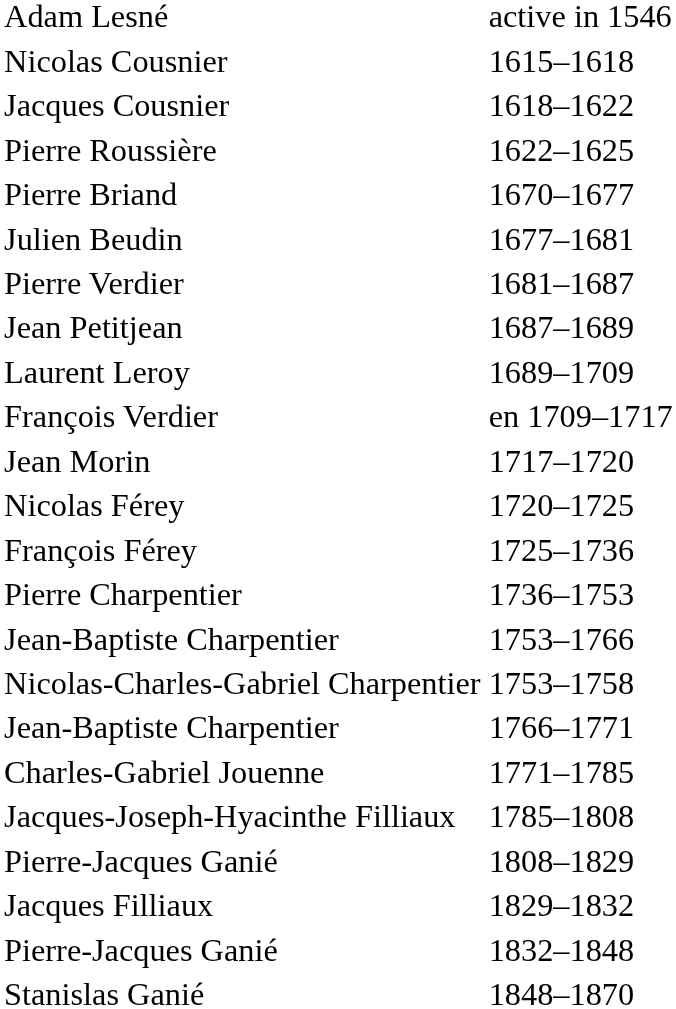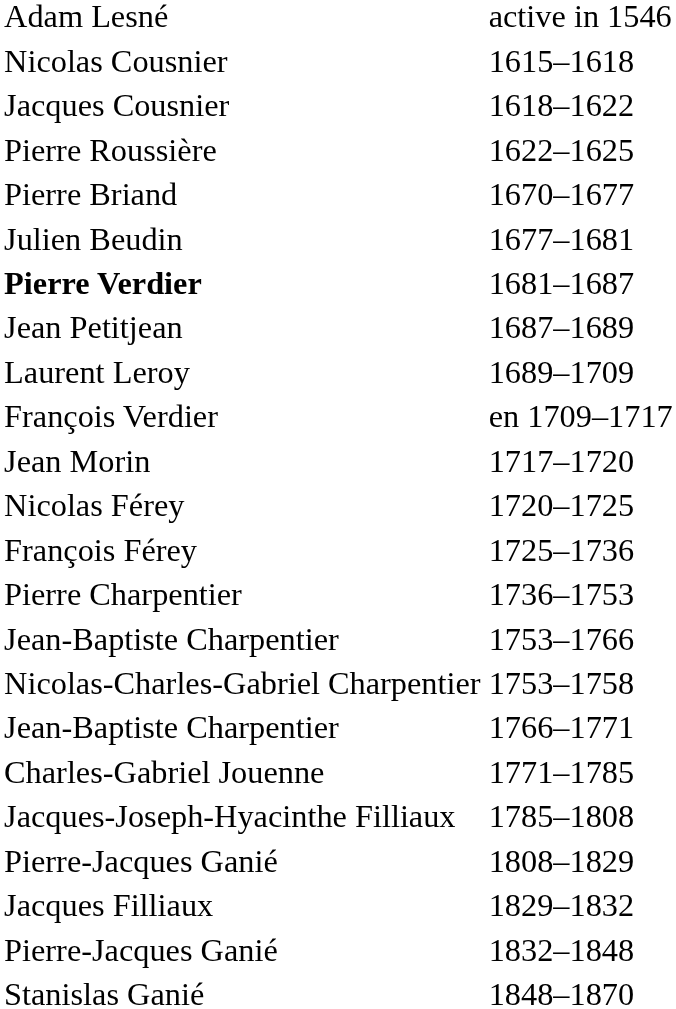row 7 | column 1: normal -> bold
